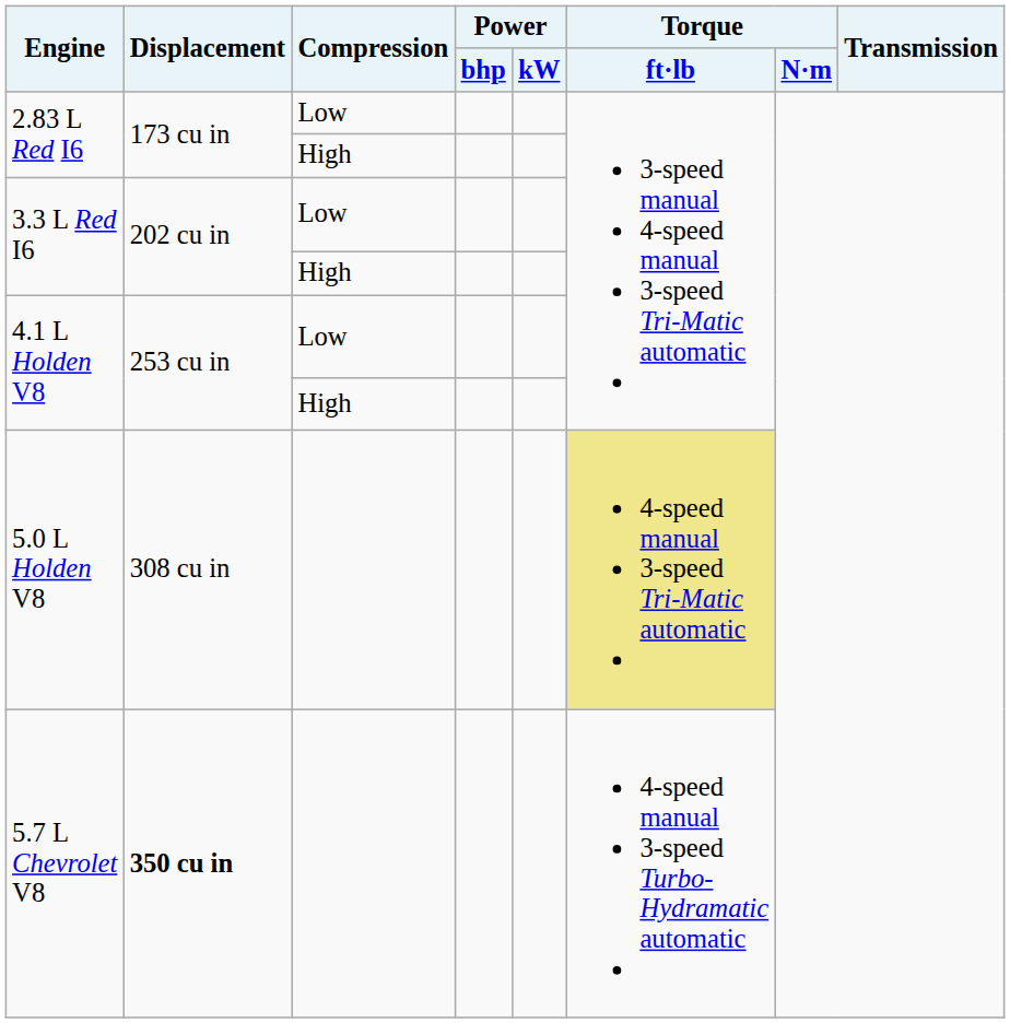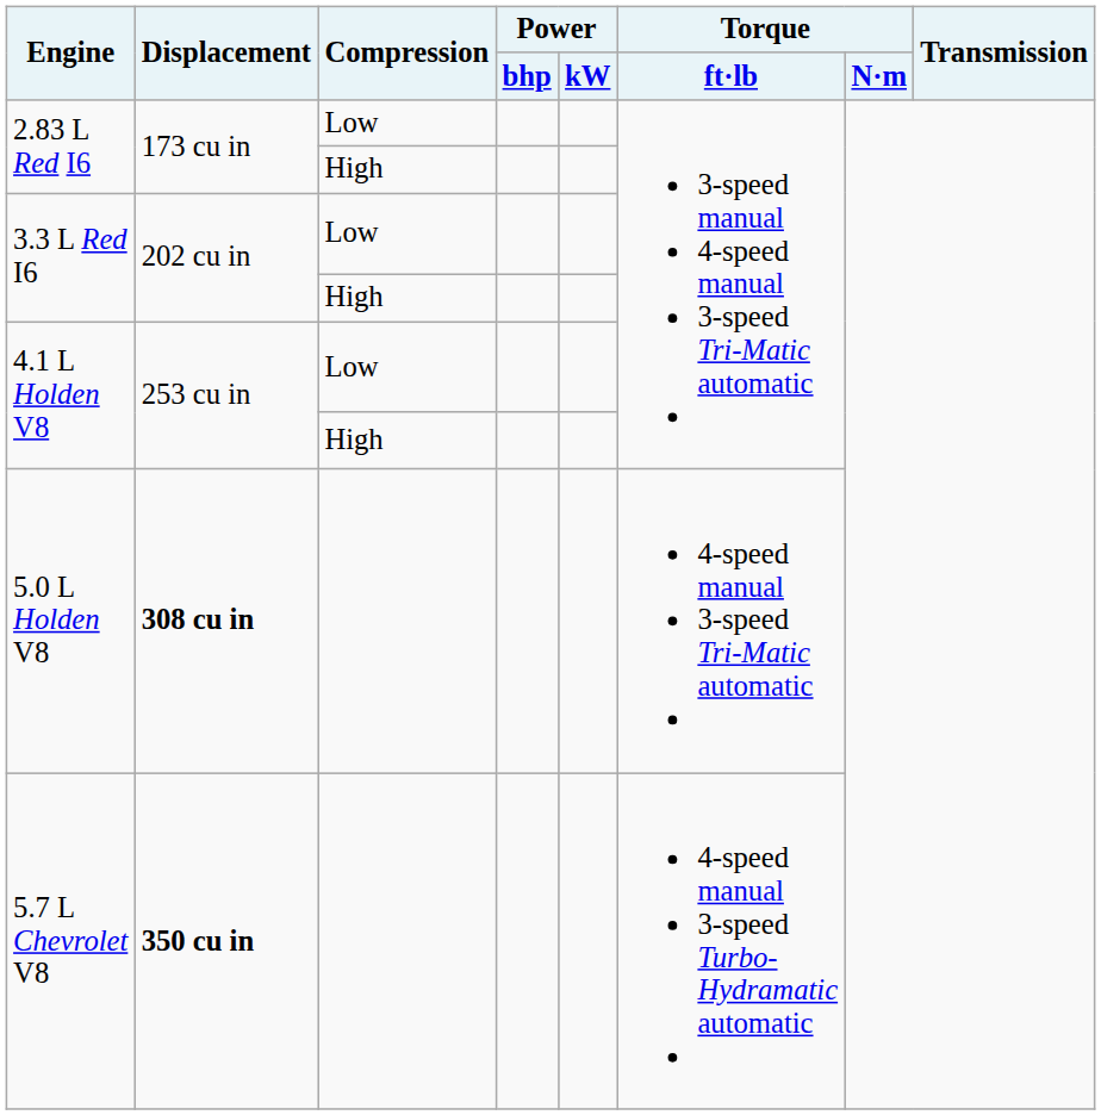5.0 L Holden V8 | Displacement: normal -> bold
5.0 L Holden V8 | Torque / ft·lb: khaki background -> no background
